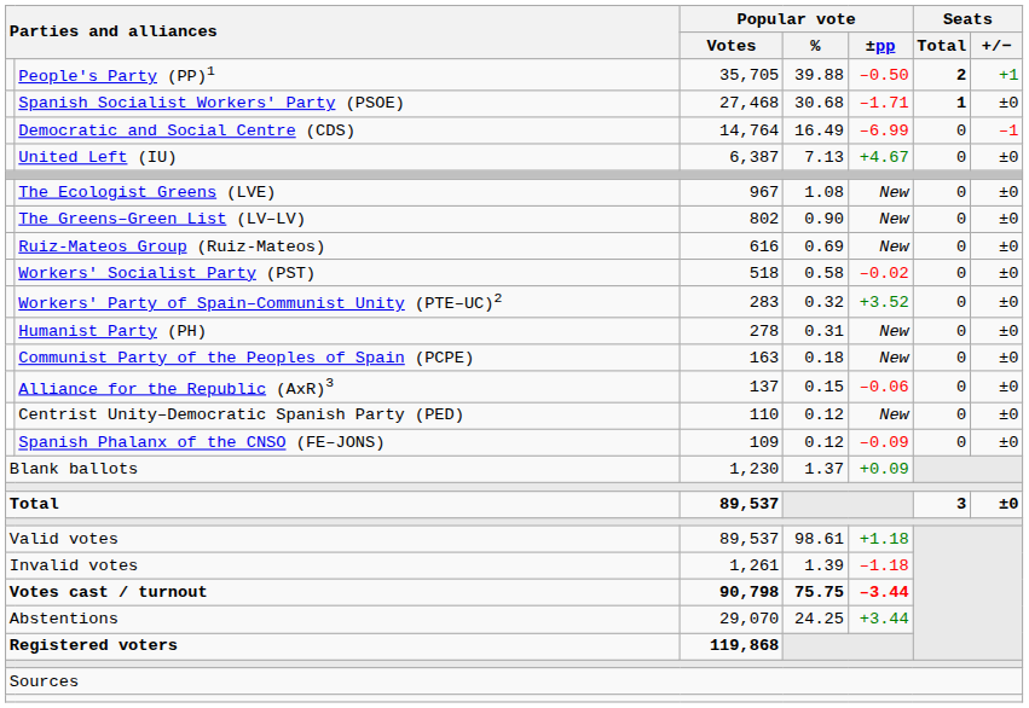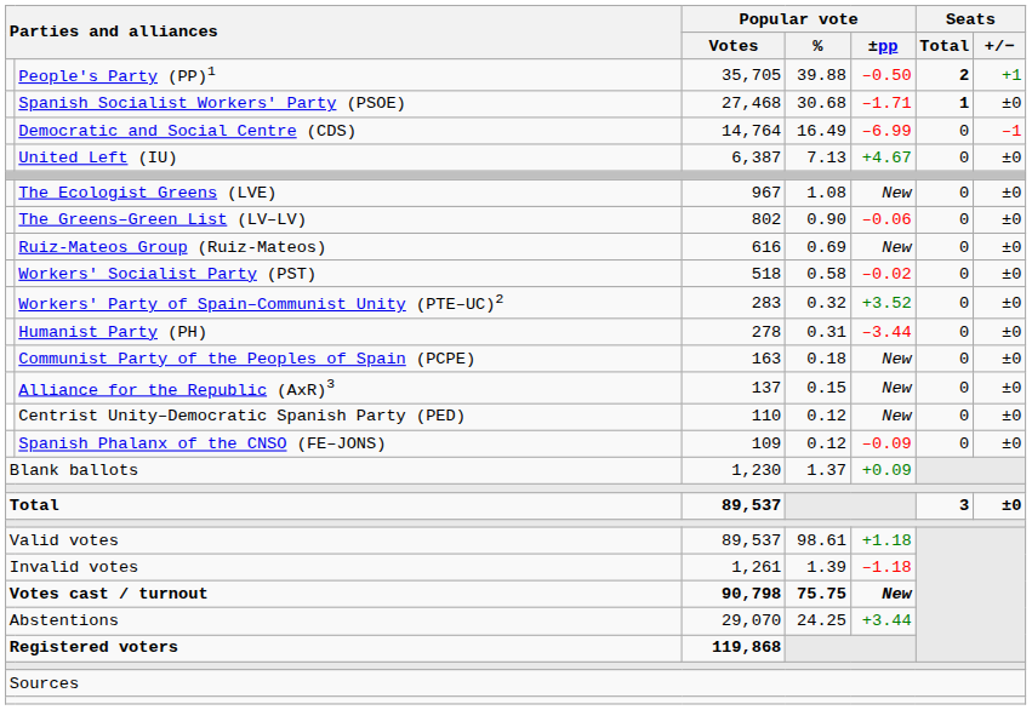The Greens–Green List (LV–LV) | Popular vote / ±pp: New -> –0.06
Humanist Party (PH) | Popular vote / ±pp: New -> –3.44
Alliance for the Republic (AxR)3 | Popular vote / ±pp: –0.06 -> New
Votes cast / turnout | Popular vote / ±pp: –3.44 -> New
